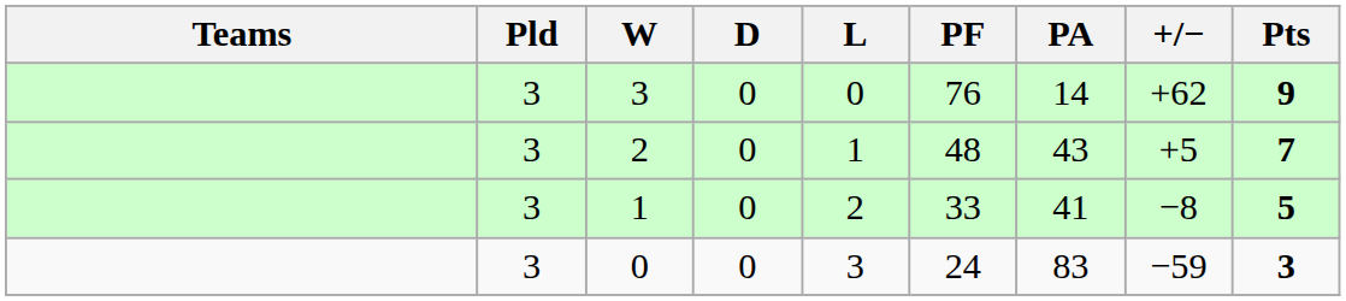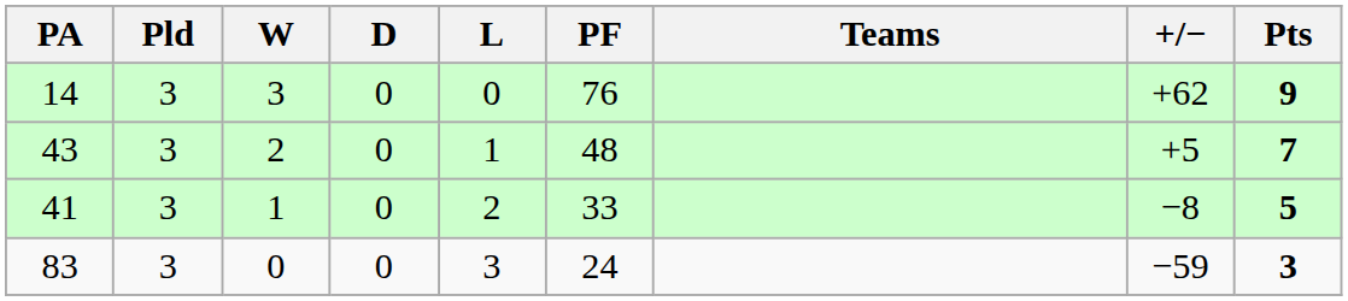columns swapped: Teams <-> PA
